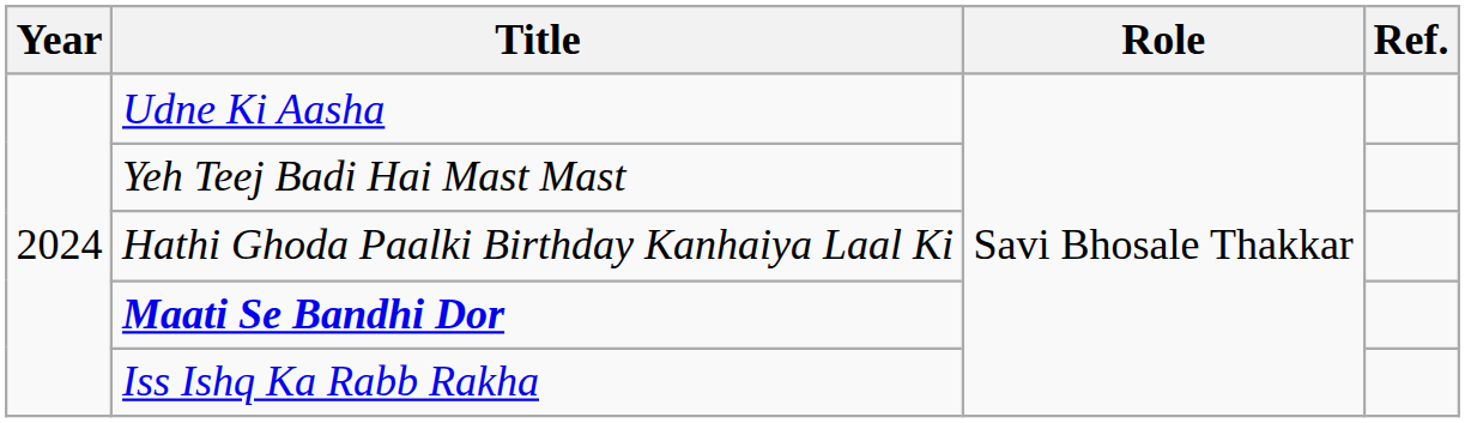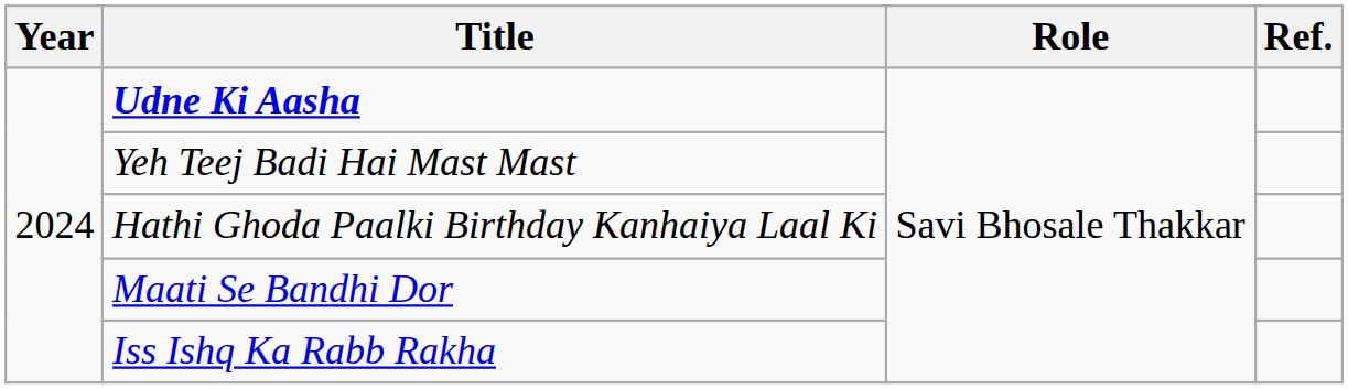Udne Ki Aasha | Title: normal -> bold
Maati Se Bandhi Dor | Title: bold -> normal
